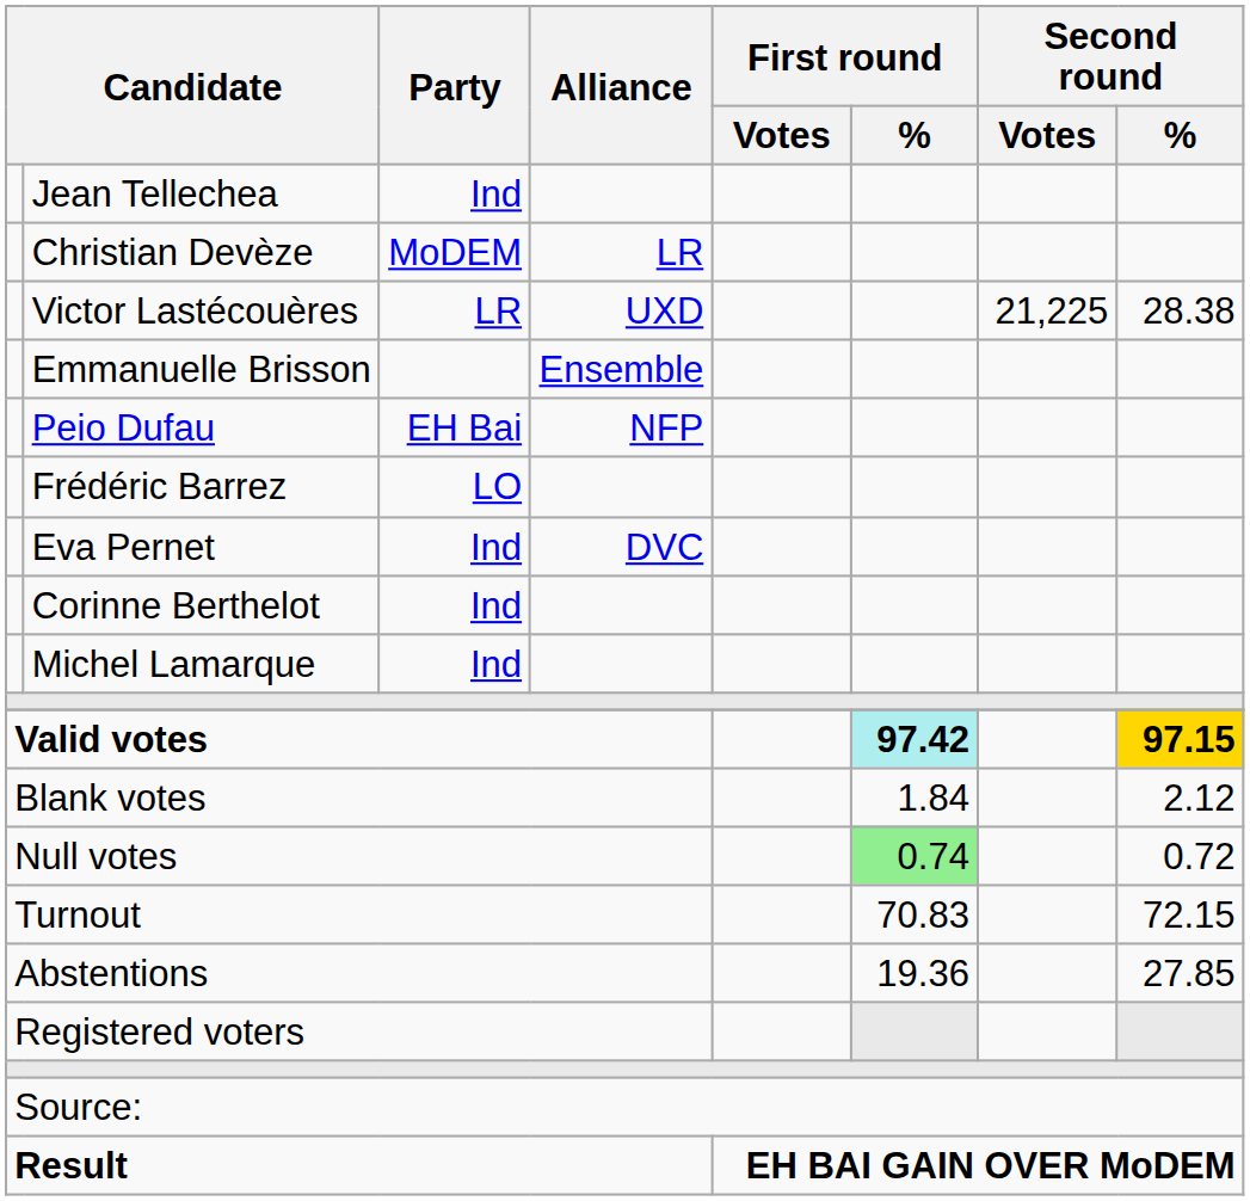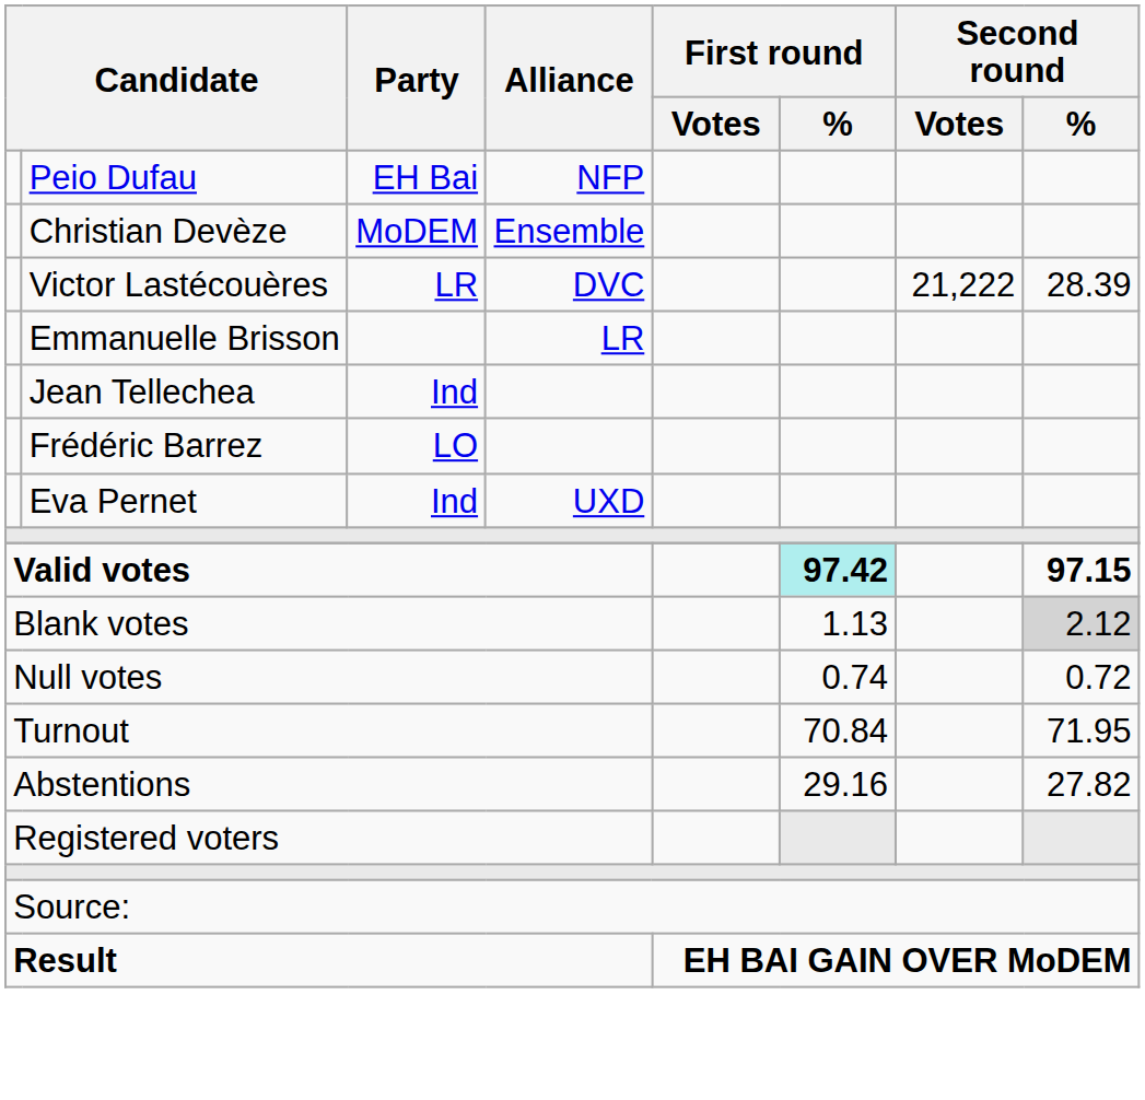rows swapped: Peio Dufau <-> Jean Tellechea
Christian Devèze | Alliance: LR -> Ensemble
Victor Lastécouères | Alliance: UXD -> DVC
Victor Lastécouères | Second round / Votes: 21,225 -> 21,222
Victor Lastécouères | Second round / %: 28.38 -> 28.39
Emmanuelle Brisson | Alliance: Ensemble -> LR
Eva Pernet | Alliance: DVC -> UXD
- row: Corinne Berthelot | Ind
- row: Michel Lamarque | Ind
Valid votes | Second round / %: gold background -> no background
Blank votes | First round / %: 1.84 -> 1.13
Blank votes | Second round / %: no background -> lightgrey background
Null votes | First round / %: lightgreen background -> no background
Turnout | First round / %: 70.83 -> 70.84
Turnout | Second round / %: 72.15 -> 71.95
Abstentions | First round / %: 19.36 -> 29.16
Abstentions | Second round / %: 27.85 -> 27.82
